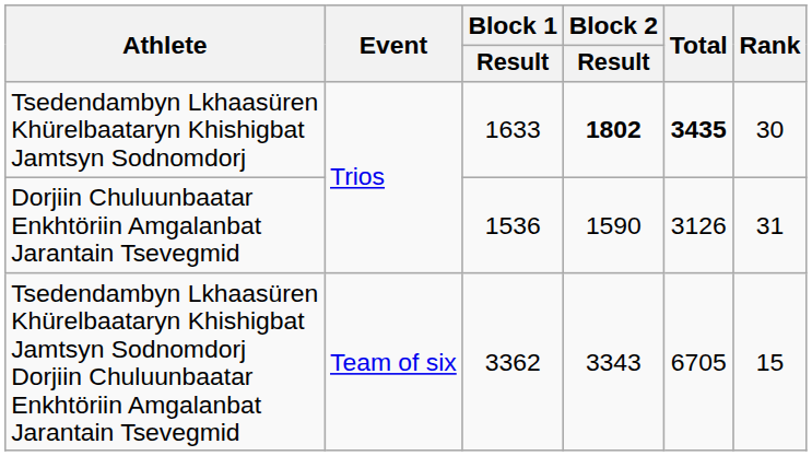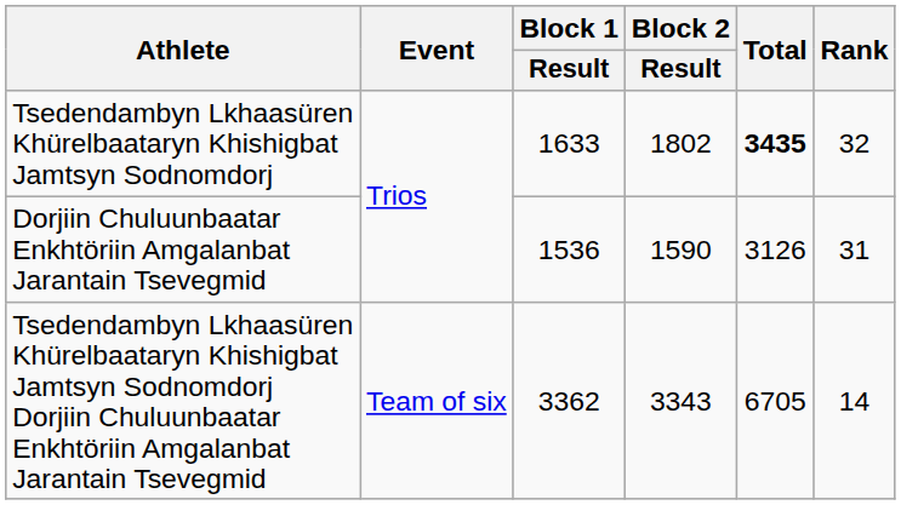row 3 | Block 2 / Result: bold -> normal
row 3 | Rank: 30 -> 32
row 5 | Rank: 15 -> 14
